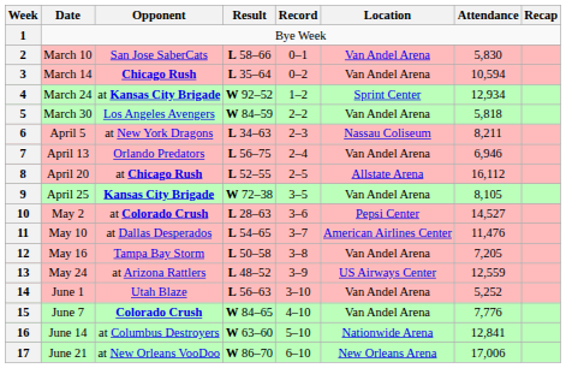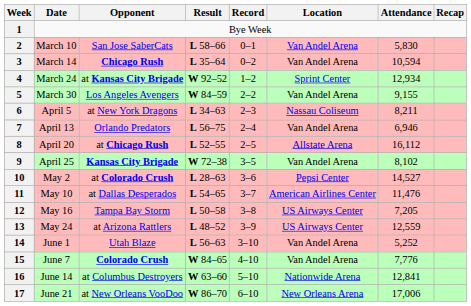5 | Attendance: 5,818 -> 9,155
9 | Attendance: 8,105 -> 8,102
12 | Location: Van Andel Arena -> US Airways Center
